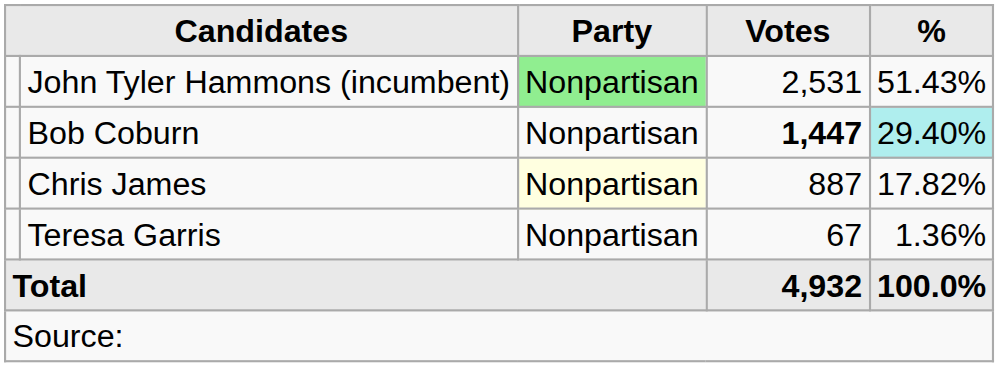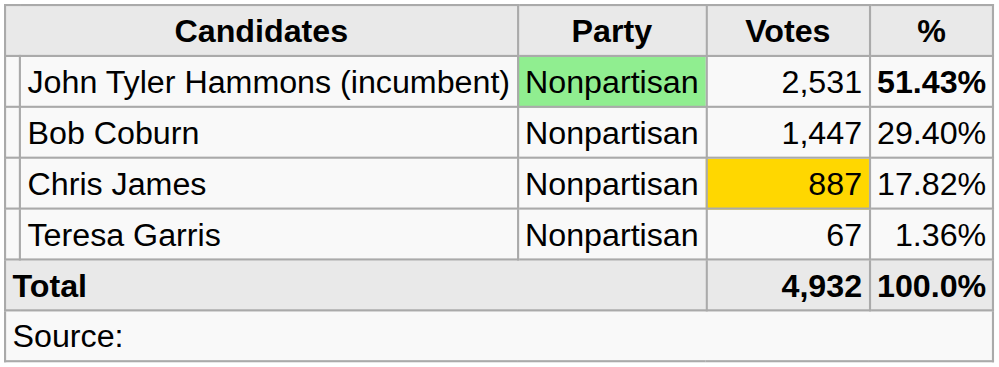John Tyler Hammons (incumbent) | %: normal -> bold
Bob Coburn | Votes: bold -> normal
Bob Coburn | %: paleturquoise background -> no background
Chris James | Party: lightyellow background -> no background
Chris James | Votes: no background -> gold background
